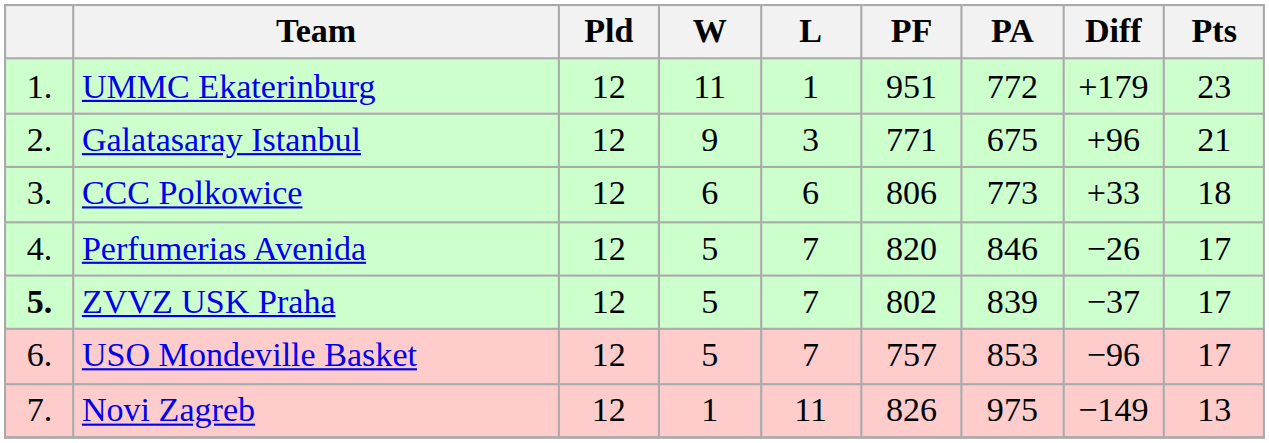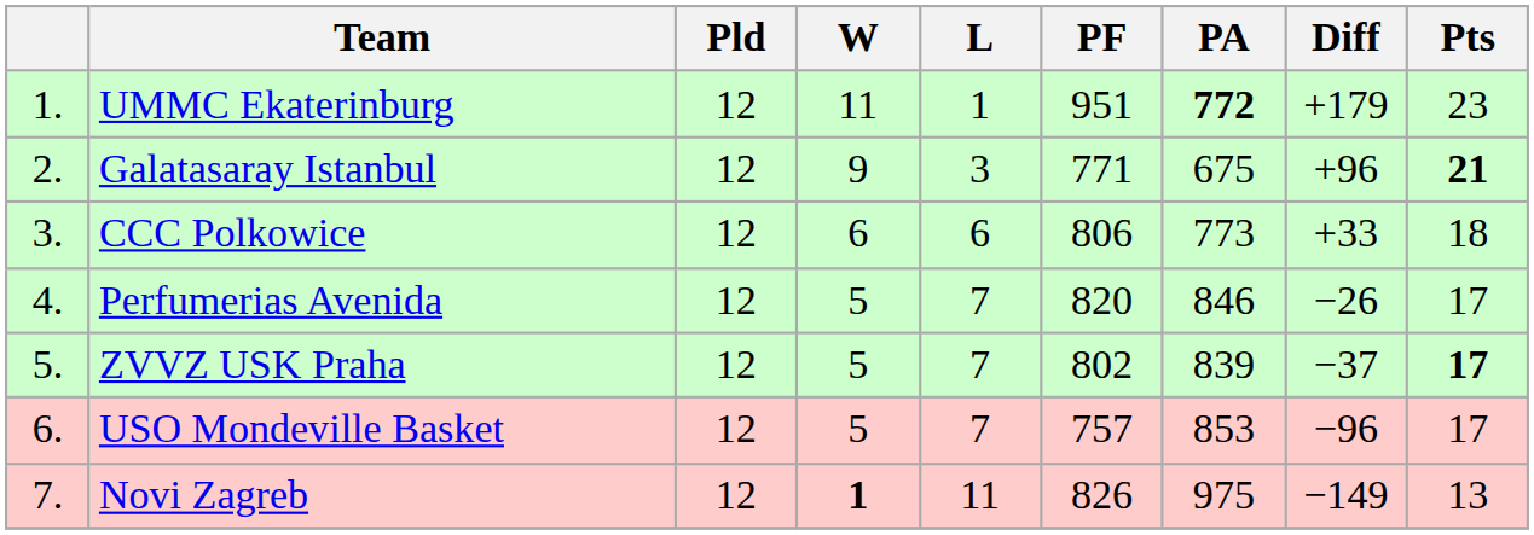UMMC Ekaterinburg | PA: normal -> bold
Galatasaray Istanbul | Pts: normal -> bold
ZVVZ USK Praha | column 1: bold -> normal
ZVVZ USK Praha | Pts: normal -> bold
Novi Zagreb | W: normal -> bold
